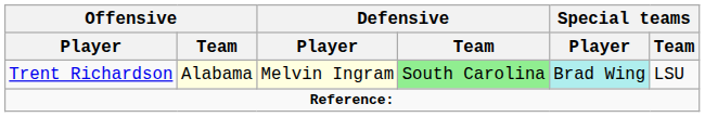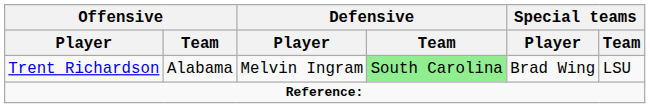Trent Richardson | Offensive / Team: lightyellow background -> no background
Trent Richardson | Defensive / Player: lightyellow background -> no background
Trent Richardson | Special teams / Player: paleturquoise background -> no background
